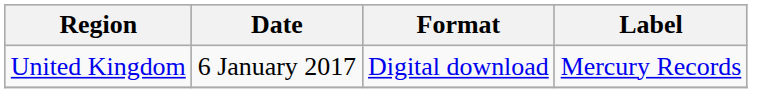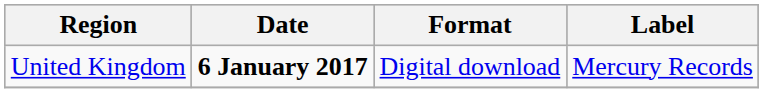United Kingdom | Date: normal -> bold
